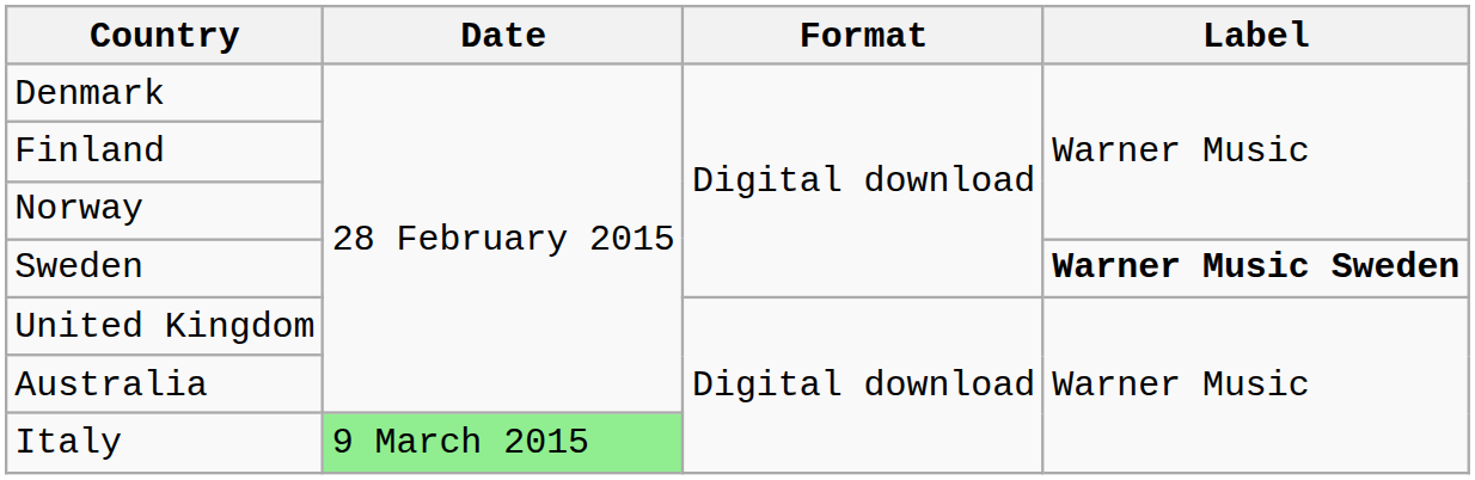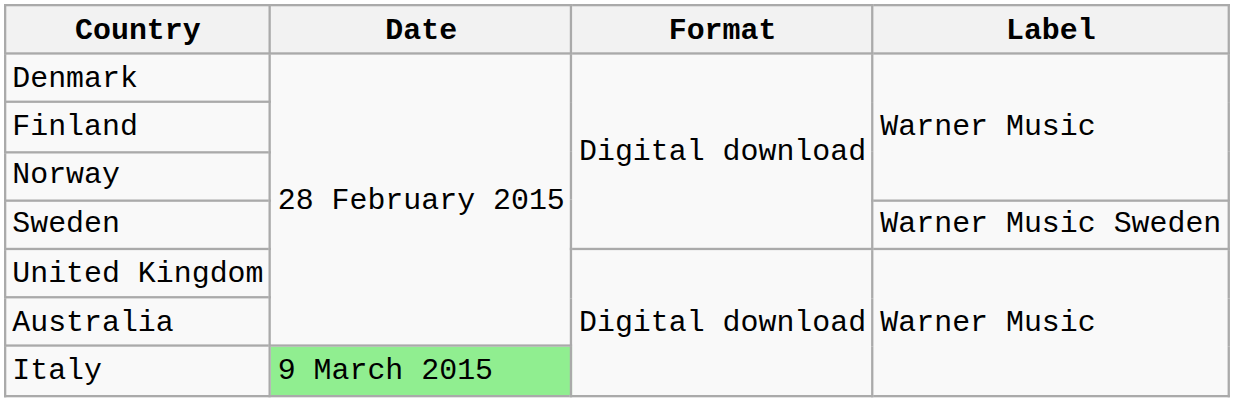Sweden | Label: bold -> normal
